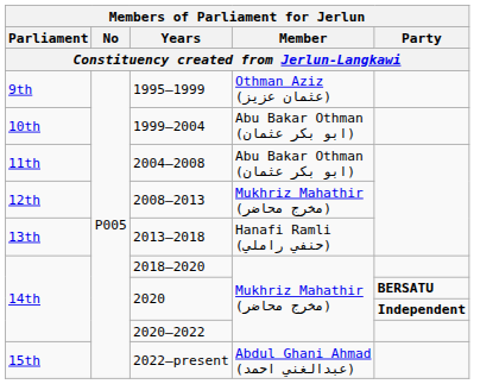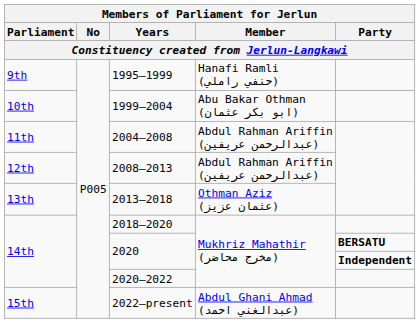1995–1999 | Member: Othman Aziz (عثمان عزيز) -> Hanafi Ramli (حنفي راملي)
2004–2008 | Member: Abu Bakar Othman (ابو بكر عثمان) -> Abdul Rahman Ariffin (عبدالرحمن عريفين)
2008–2013 | Member: Mukhriz Mahathir (مخرج محاضر) -> Abdul Rahman Ariffin (عبدالرحمن عريفين)
2013–2018 | Member: Hanafi Ramli (حنفي راملي) -> Othman Aziz (عثمان عزيز)
